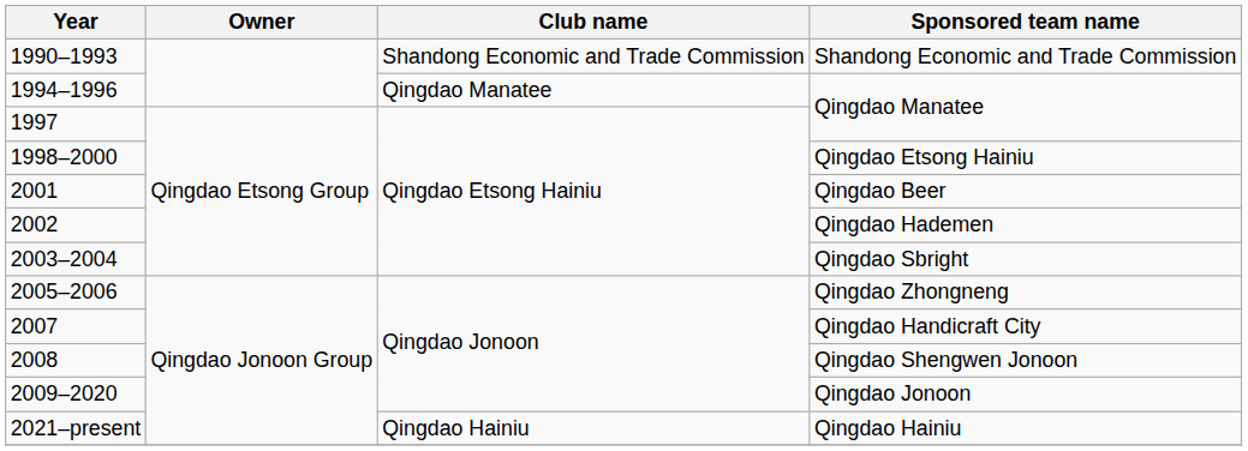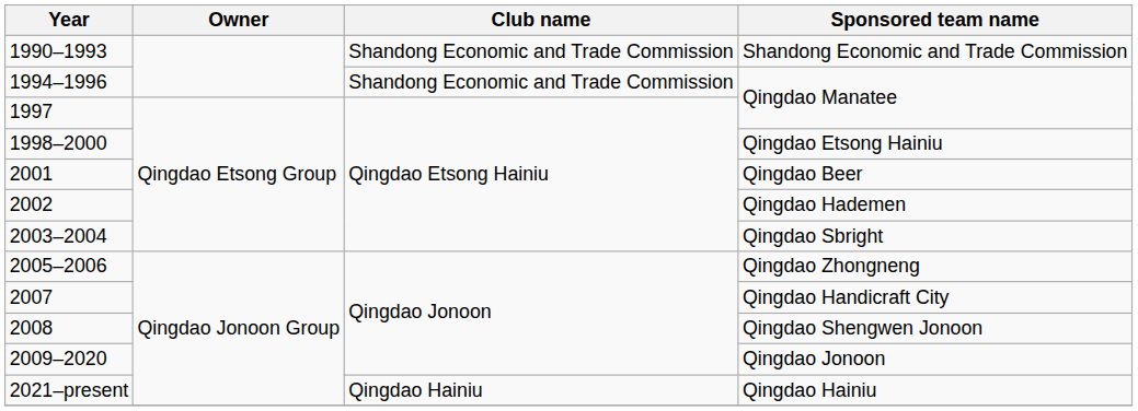1994–1996 / Qingdao Manatee | Club name: Qingdao Manatee -> Shandong Economic and Trade Commission
